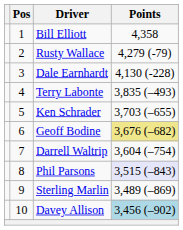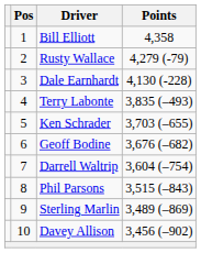Geoff Bodine | Points: khaki background -> no background
Phil Parsons | Points: lavender background -> no background
Davey Allison | Points: lightblue background -> no background
